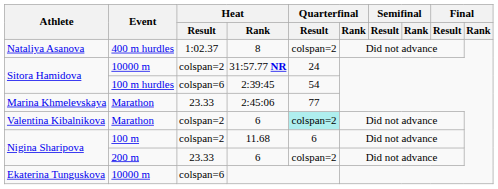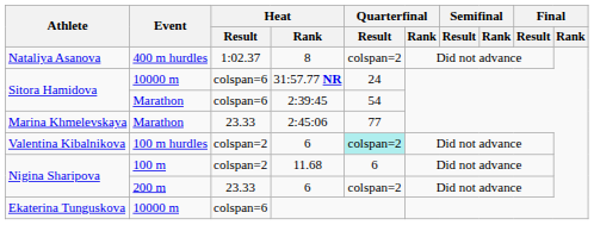31:57.77 NR | Heat / Result: colspan=2 -> colspan=6
2:39:45 | Event: 100 m hurdles -> Marathon
Valentina Kibalnikova / 6 | Event: Marathon -> 100 m hurdles
